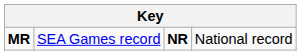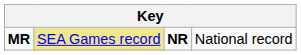MR | column 2: no background -> khaki background
